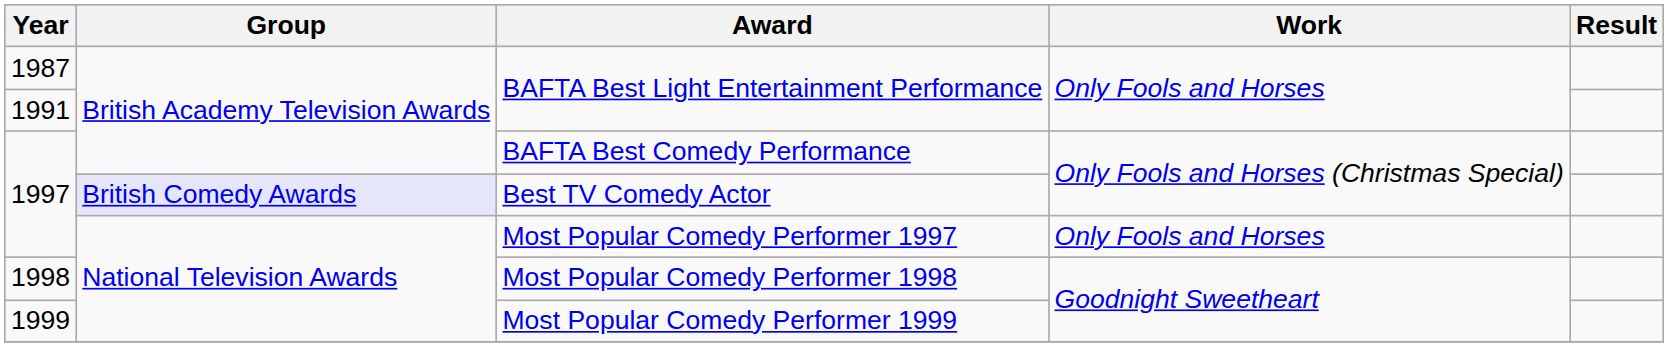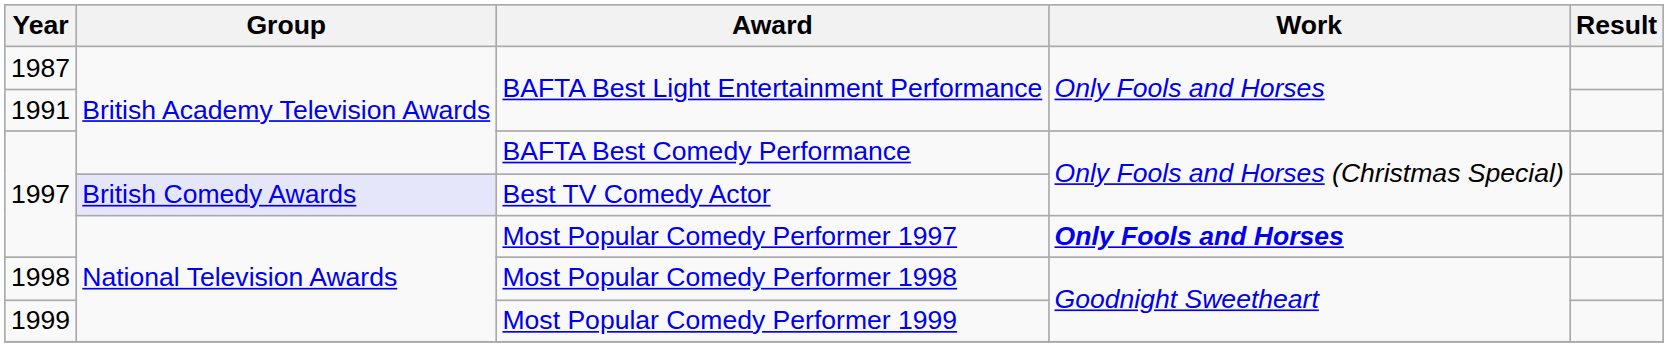Most Popular Comedy Performer 1997 | Work: normal -> bold
